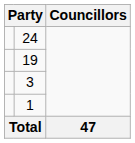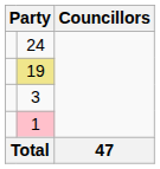19 | column 2: no background -> khaki background
1 | column 2: no background -> pink background
